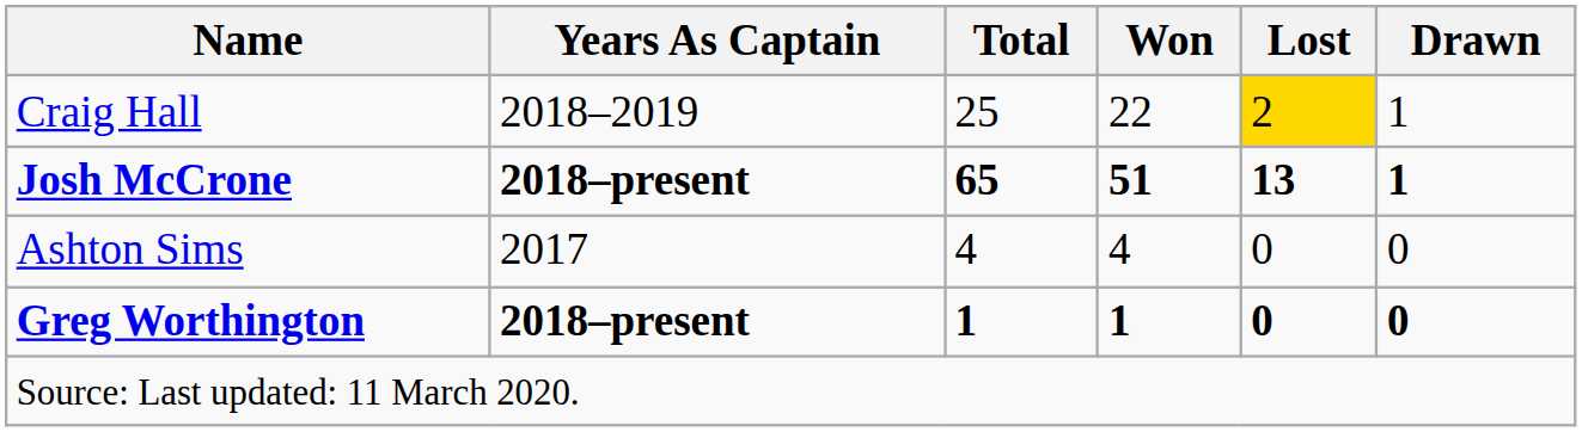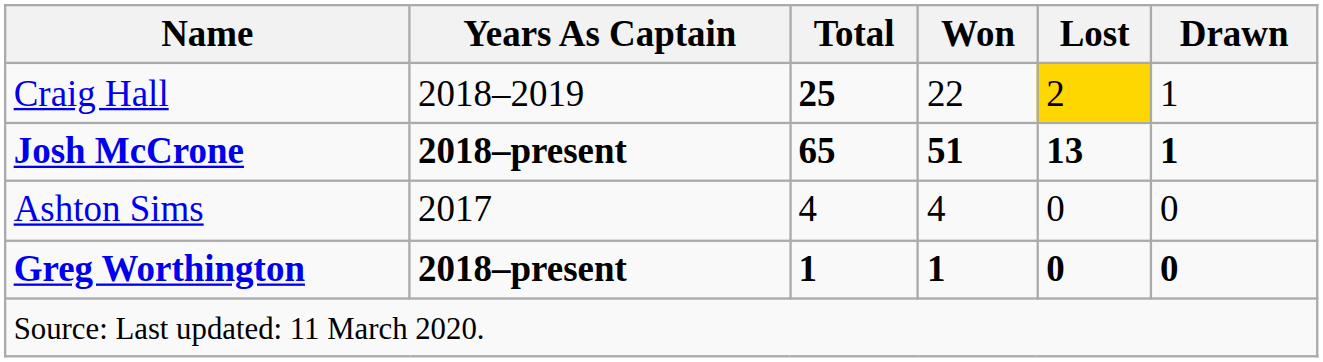Craig Hall | Total: normal -> bold
